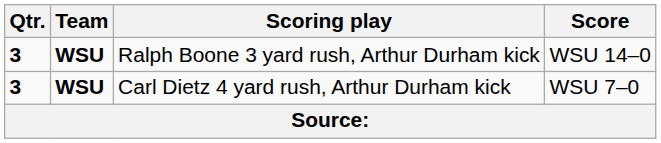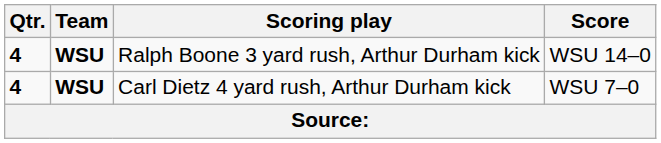Ralph Boone 3 yard rush, Arthur Durham kick | Qtr.: 3 -> 4
Carl Dietz 4 yard rush, Arthur Durham kick | Qtr.: 3 -> 4
